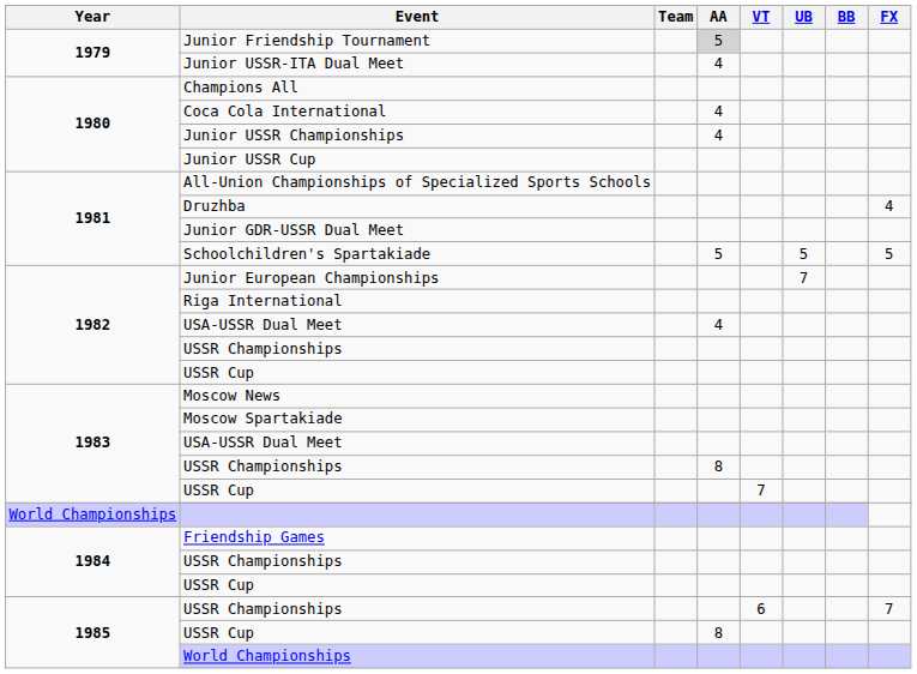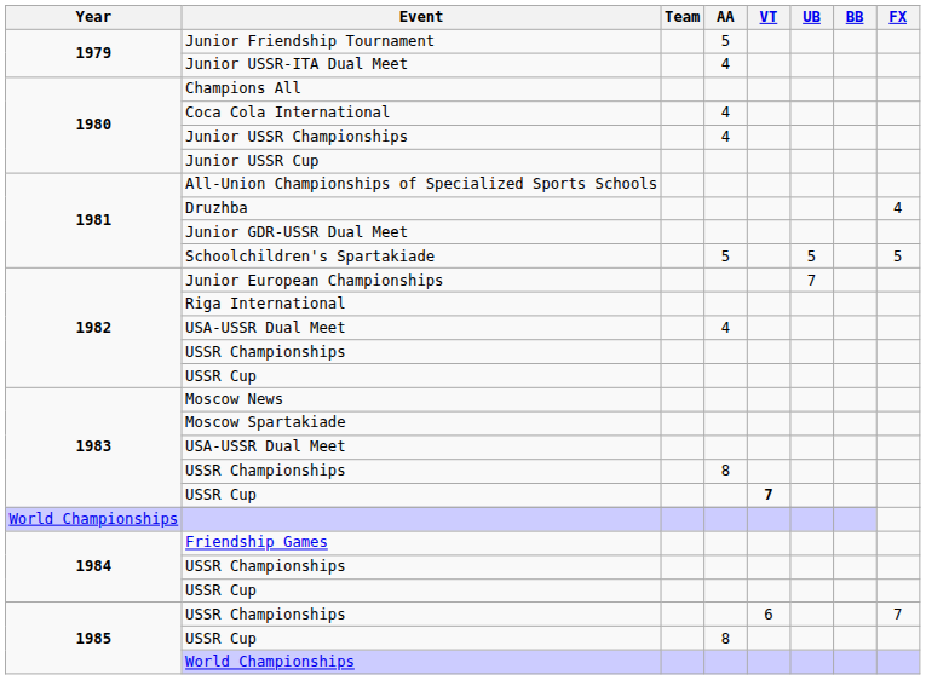Junior Friendship Tournament | AA: lightgrey background -> no background
1983 / USSR Cup | VT: normal -> bold
